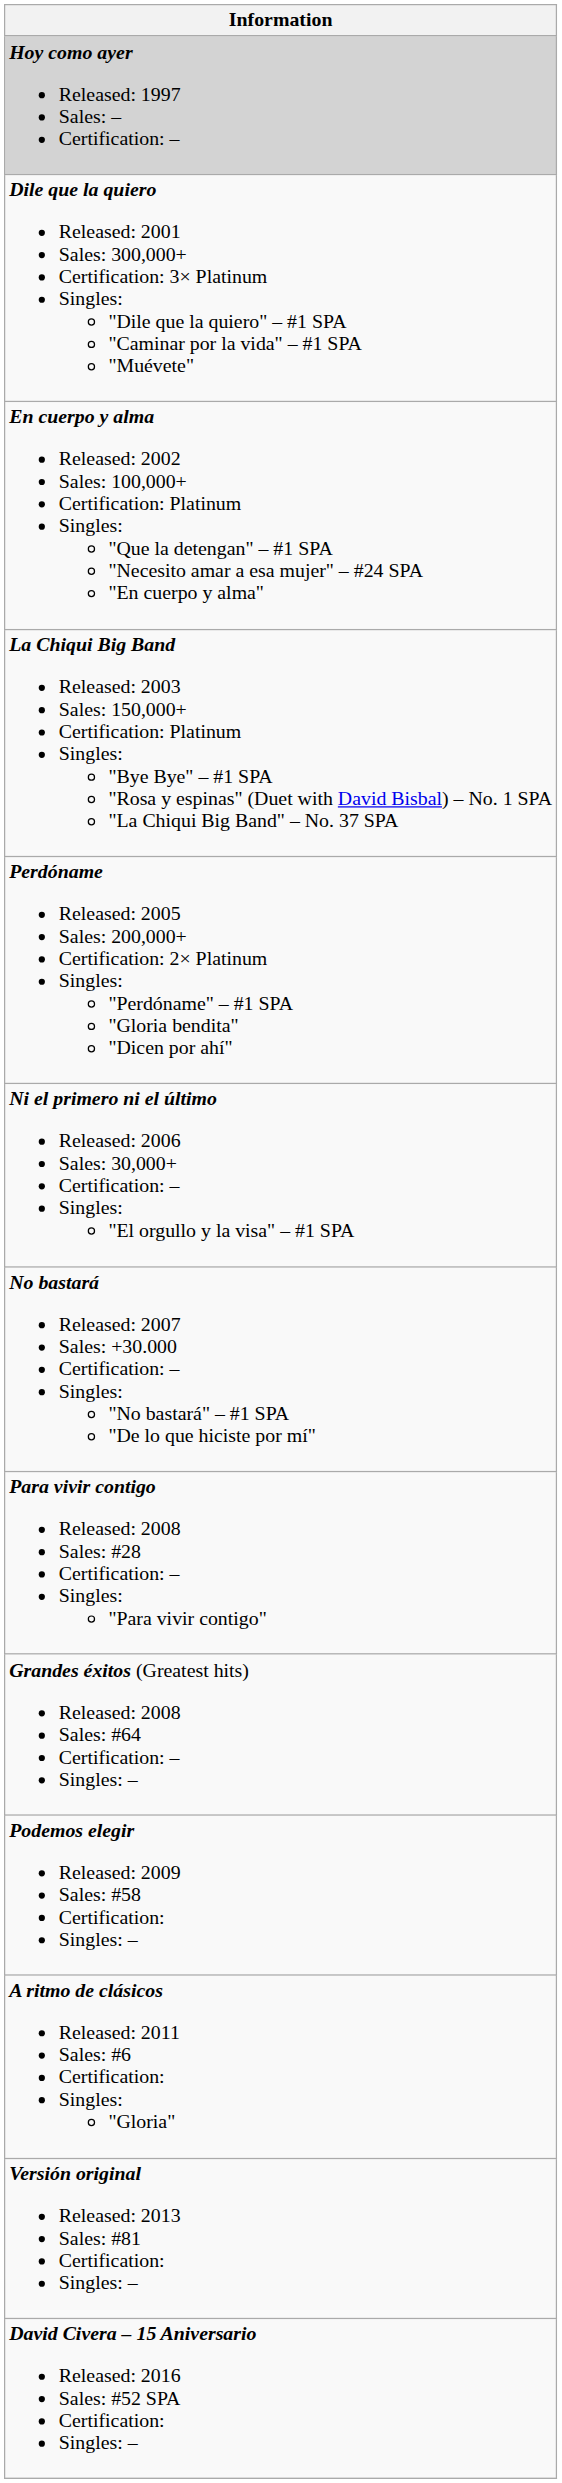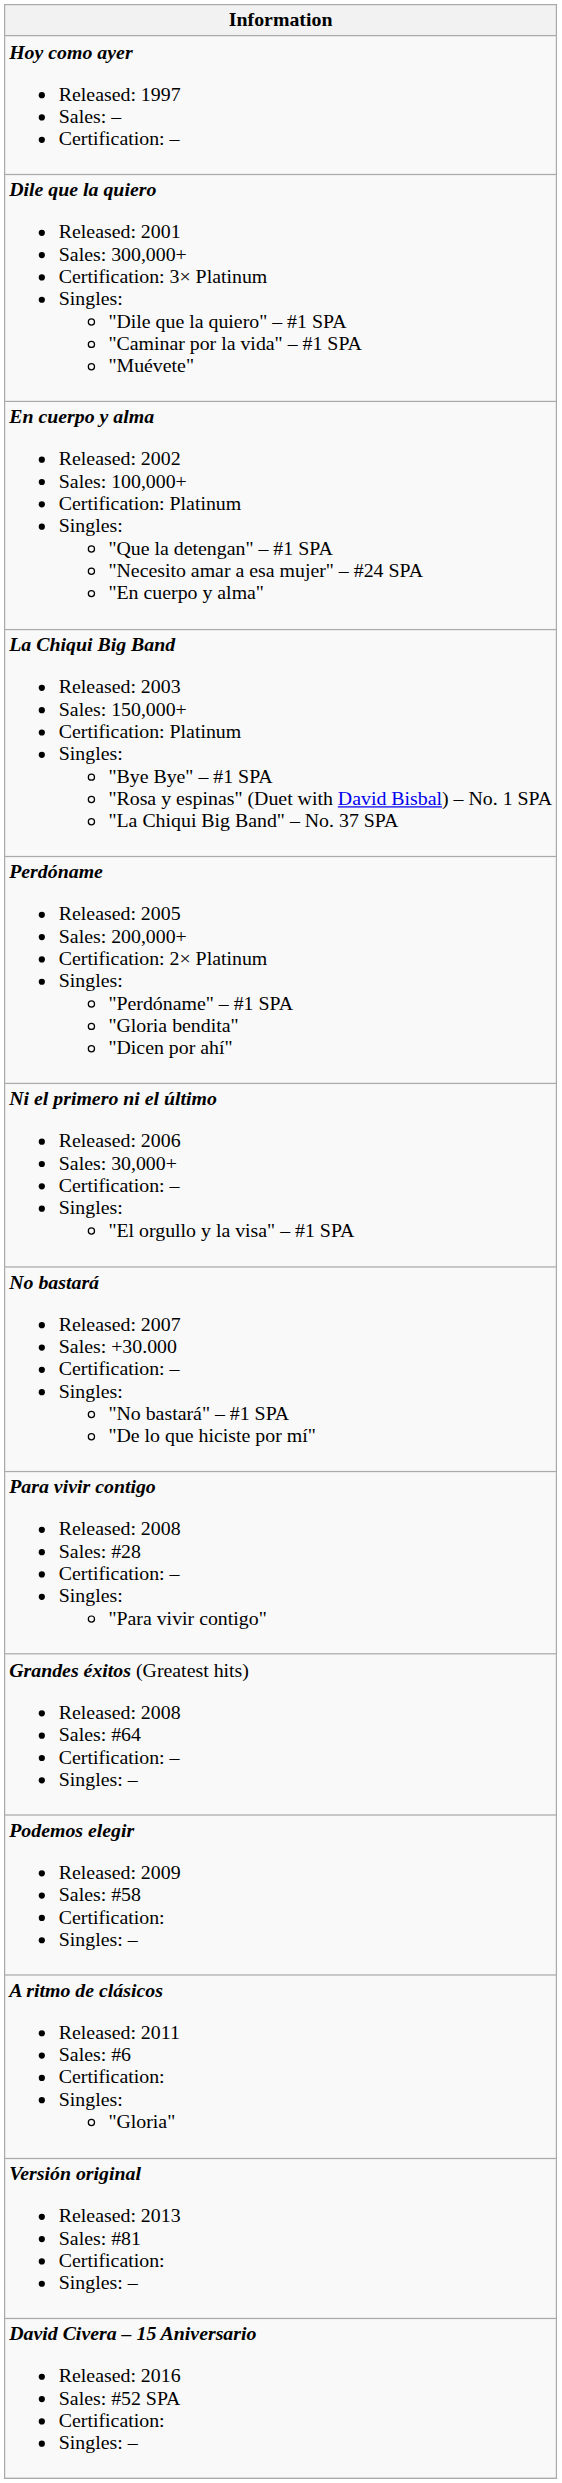row 2 | column 1: lightgrey background -> no background
